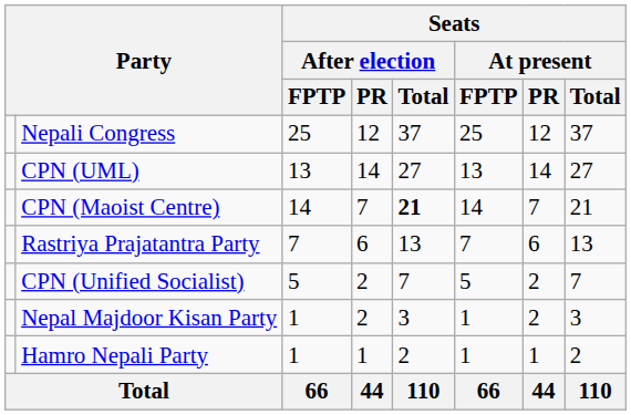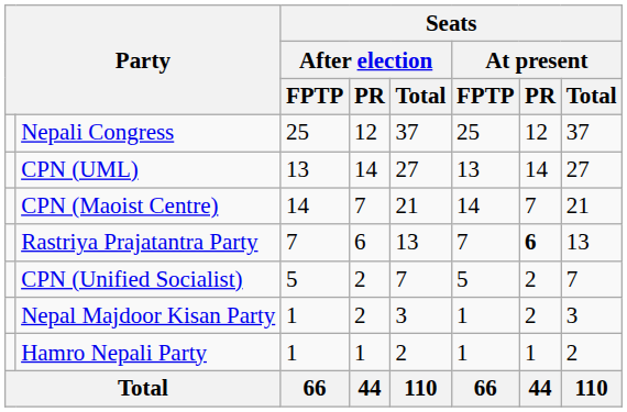CPN (Maoist Centre) | Seats / After election / Total: bold -> normal
Rastriya Prajatantra Party | Seats / At present / PR: normal -> bold
